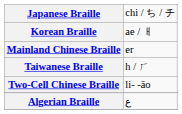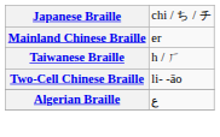- row: Korean Braille | ae / ㅐ
